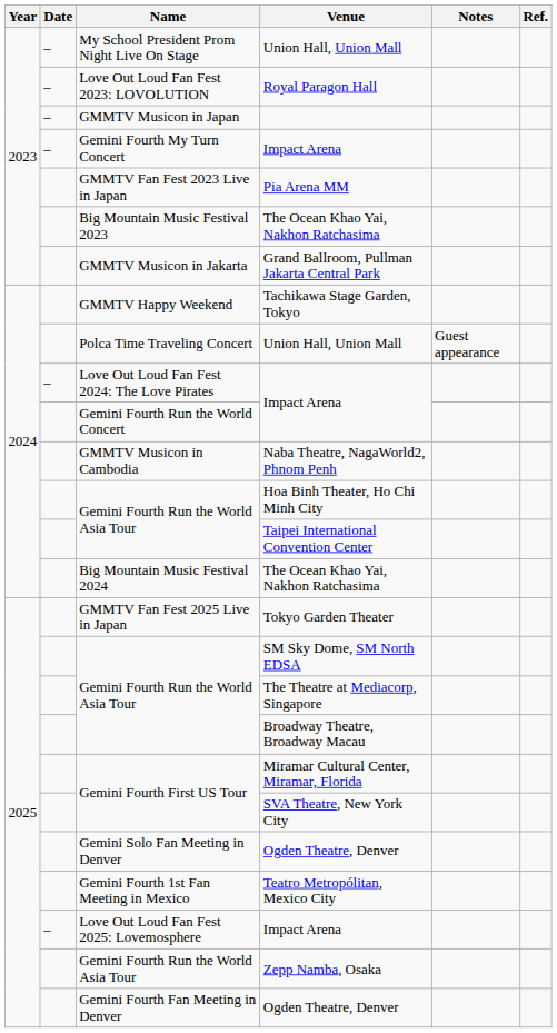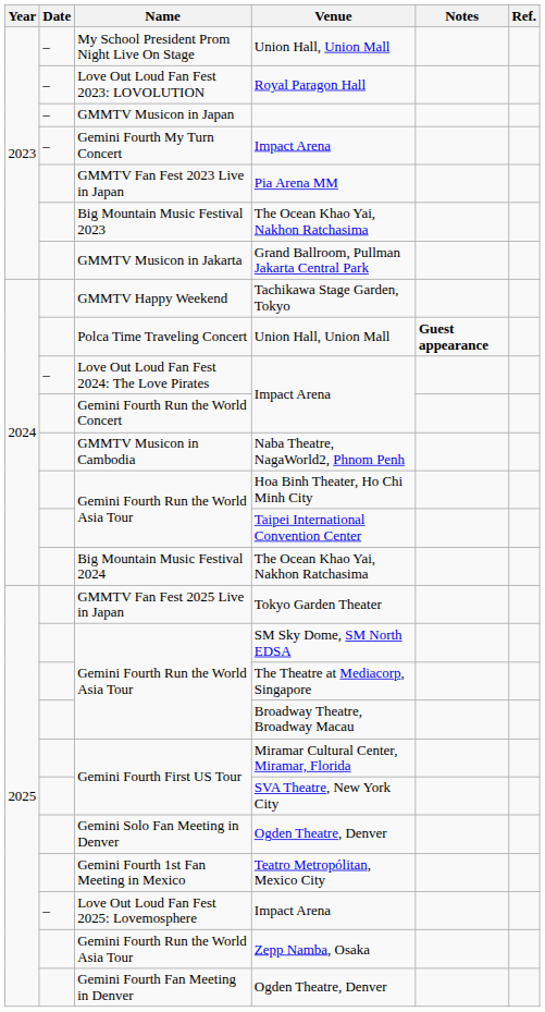Polca Time Traveling Concert | Notes: normal -> bold
